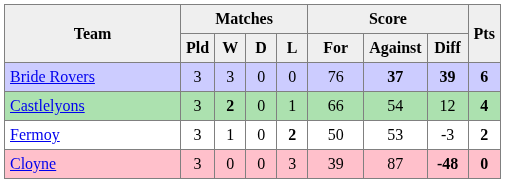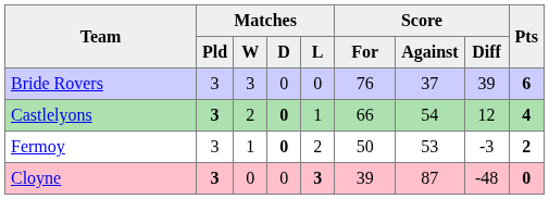Bride Rovers | Score / Against: bold -> normal
Bride Rovers | Score / Diff: bold -> normal
Castlelyons | Matches / Pld: normal -> bold
Castlelyons | Matches / W: bold -> normal
Castlelyons | Matches / D: normal -> bold
Fermoy | Matches / D: normal -> bold
Fermoy | Matches / L: bold -> normal
Cloyne | Matches / Pld: normal -> bold
Cloyne | Matches / L: normal -> bold
Cloyne | Score / Diff: bold -> normal
